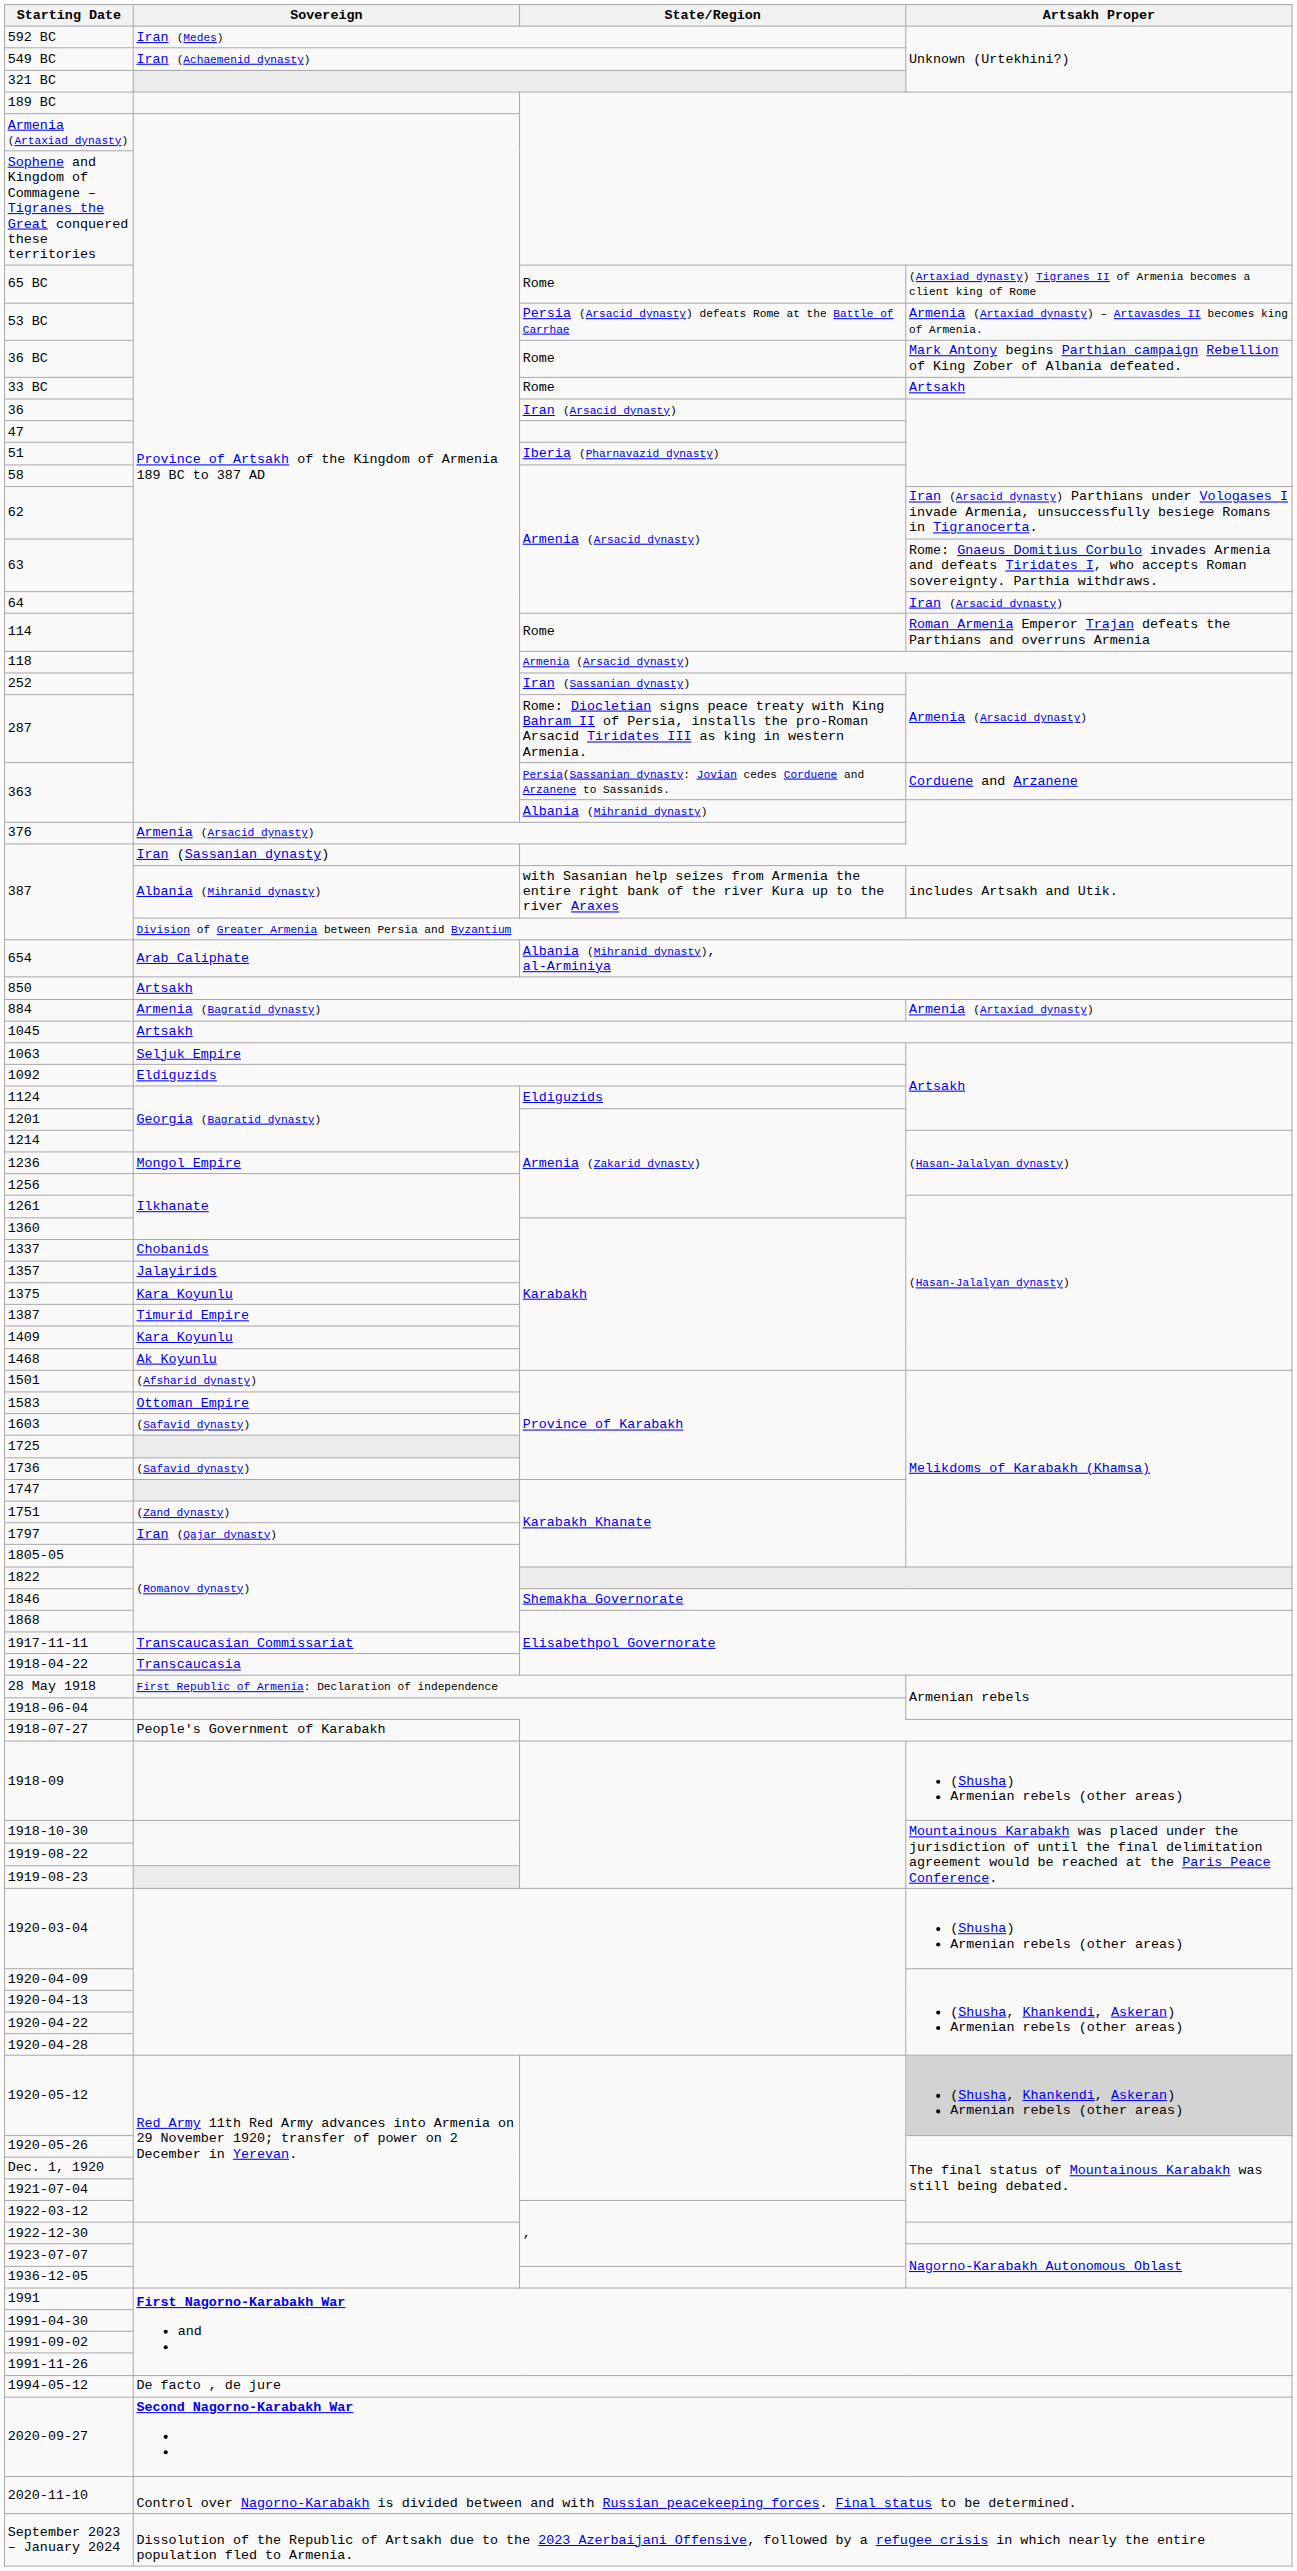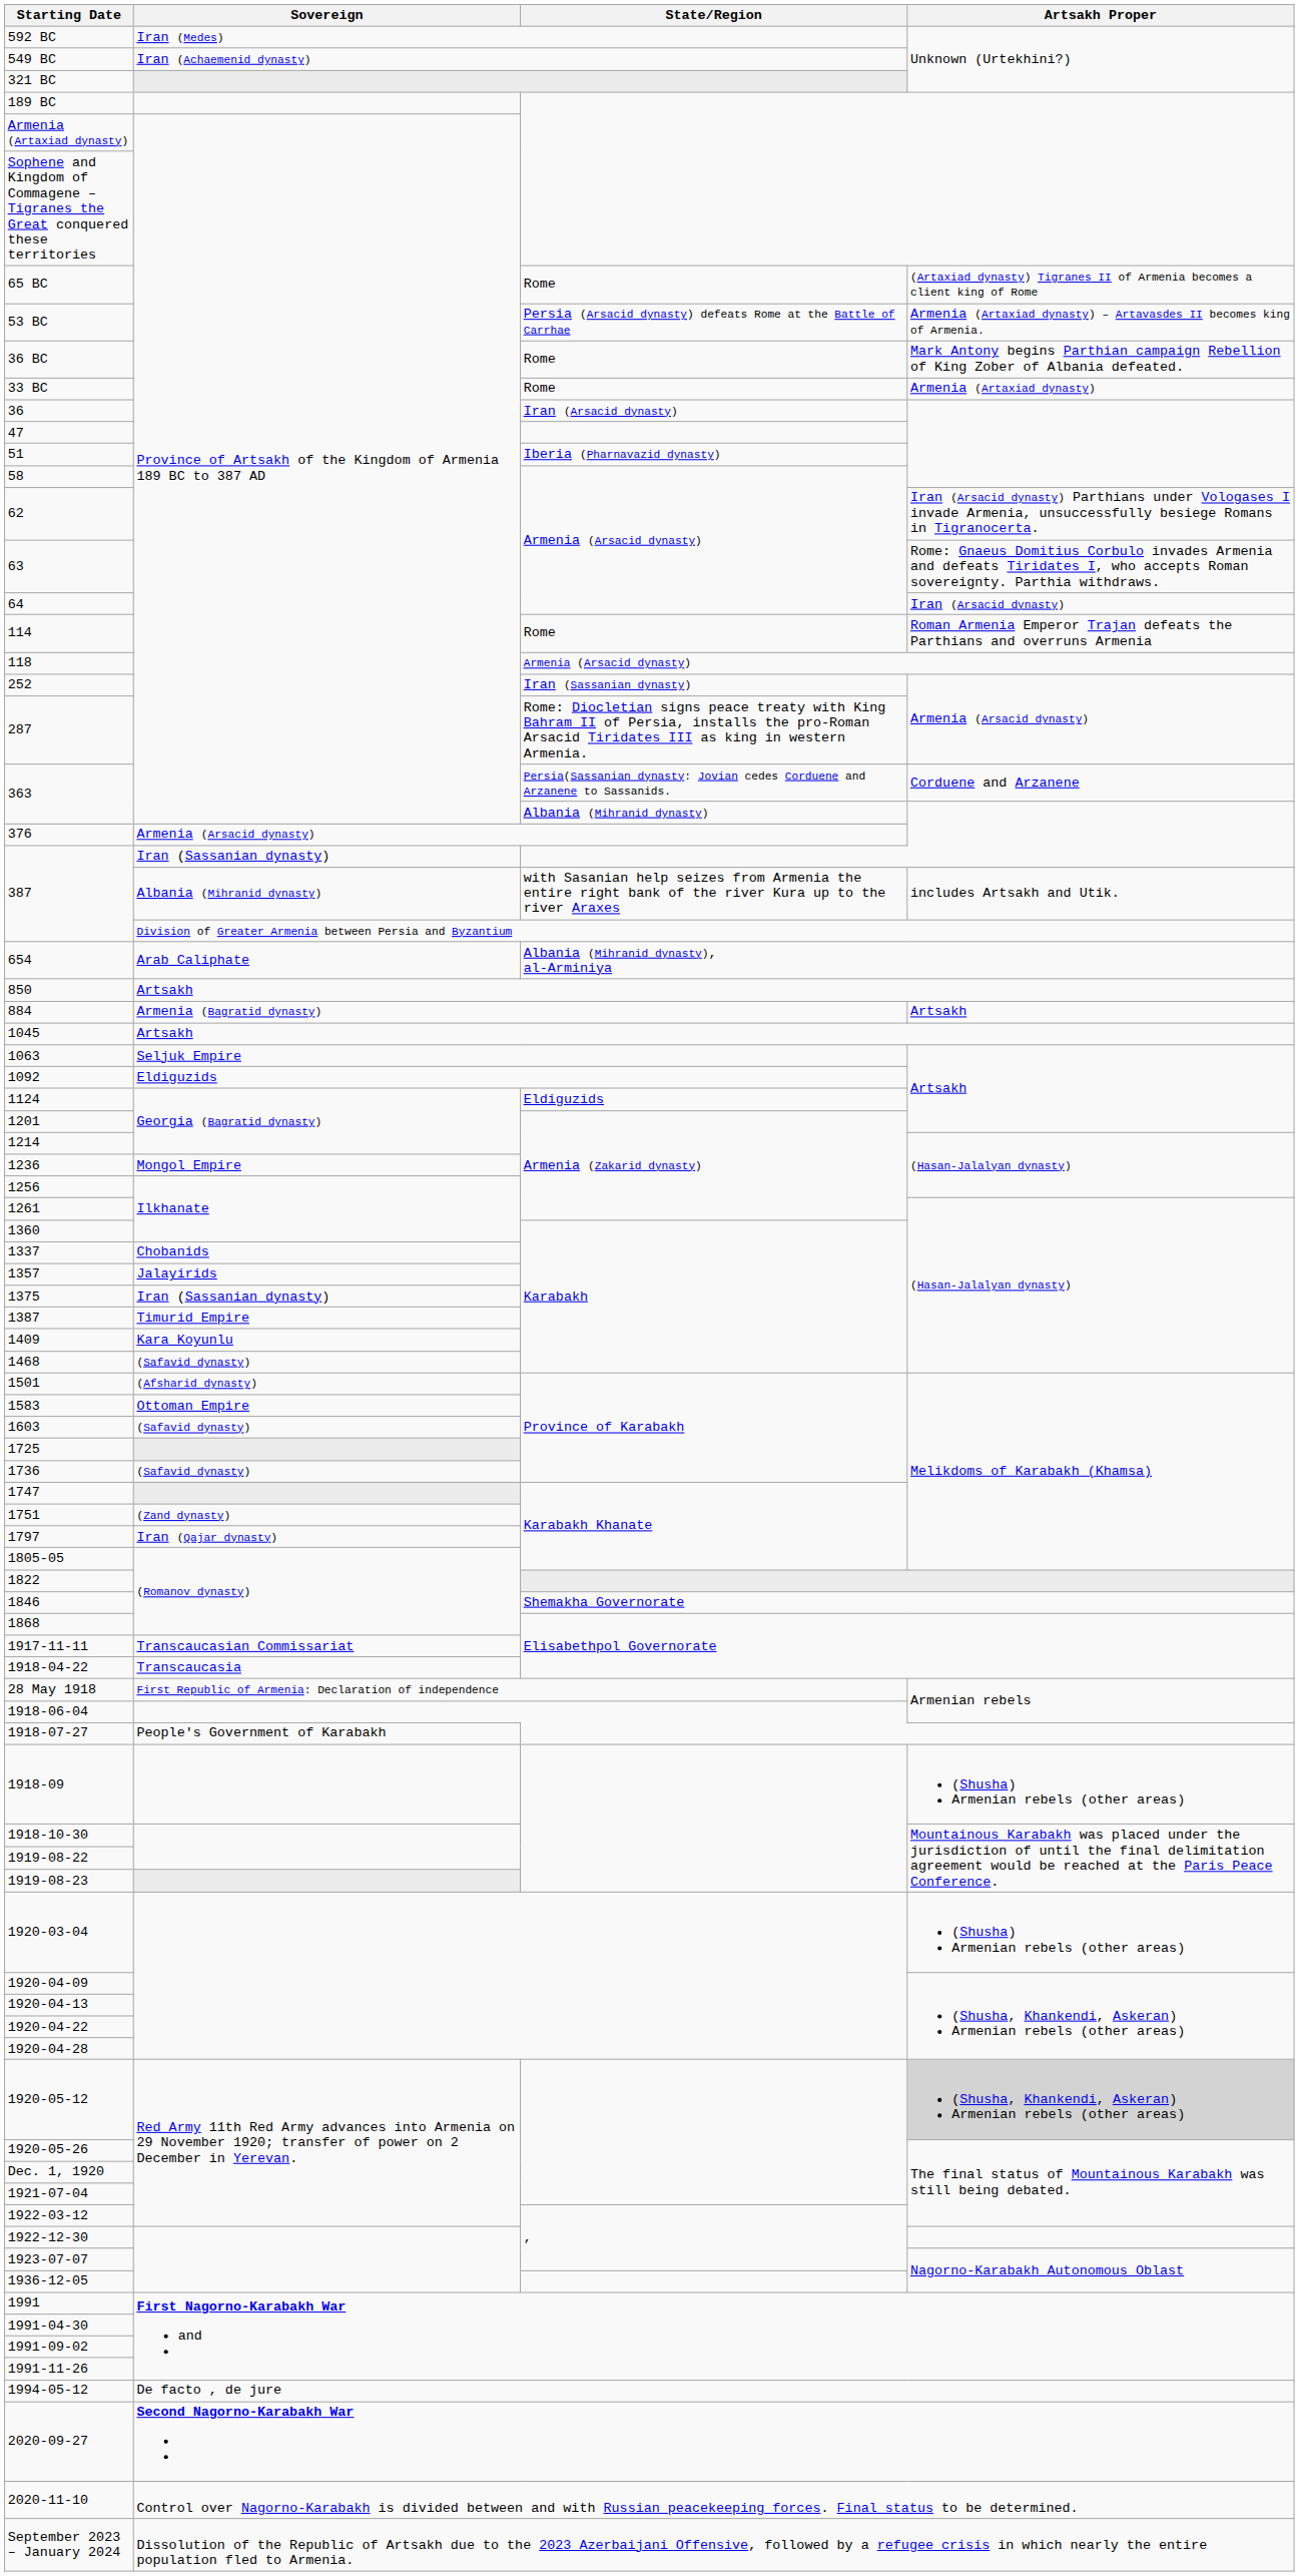33 BC | Artsakh Proper: Artsakh -> Armenia (Artaxiad dynasty)
884 | Artsakh Proper: Armenia (Artaxiad dynasty) -> Artsakh
1375 | Sovereign: Kara Koyunlu -> Iran (Sassanian dynasty)
1468 | Sovereign: Ak Koyunlu -> (Safavid dynasty)
